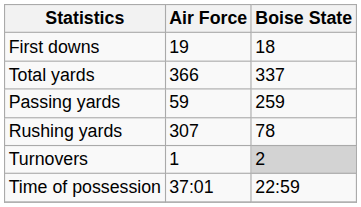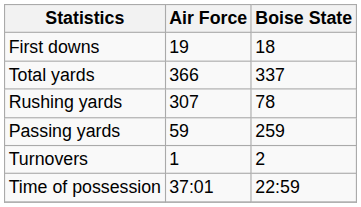rows swapped: Rushing yards <-> Passing yards
Turnovers | Boise State: lightgrey background -> no background
